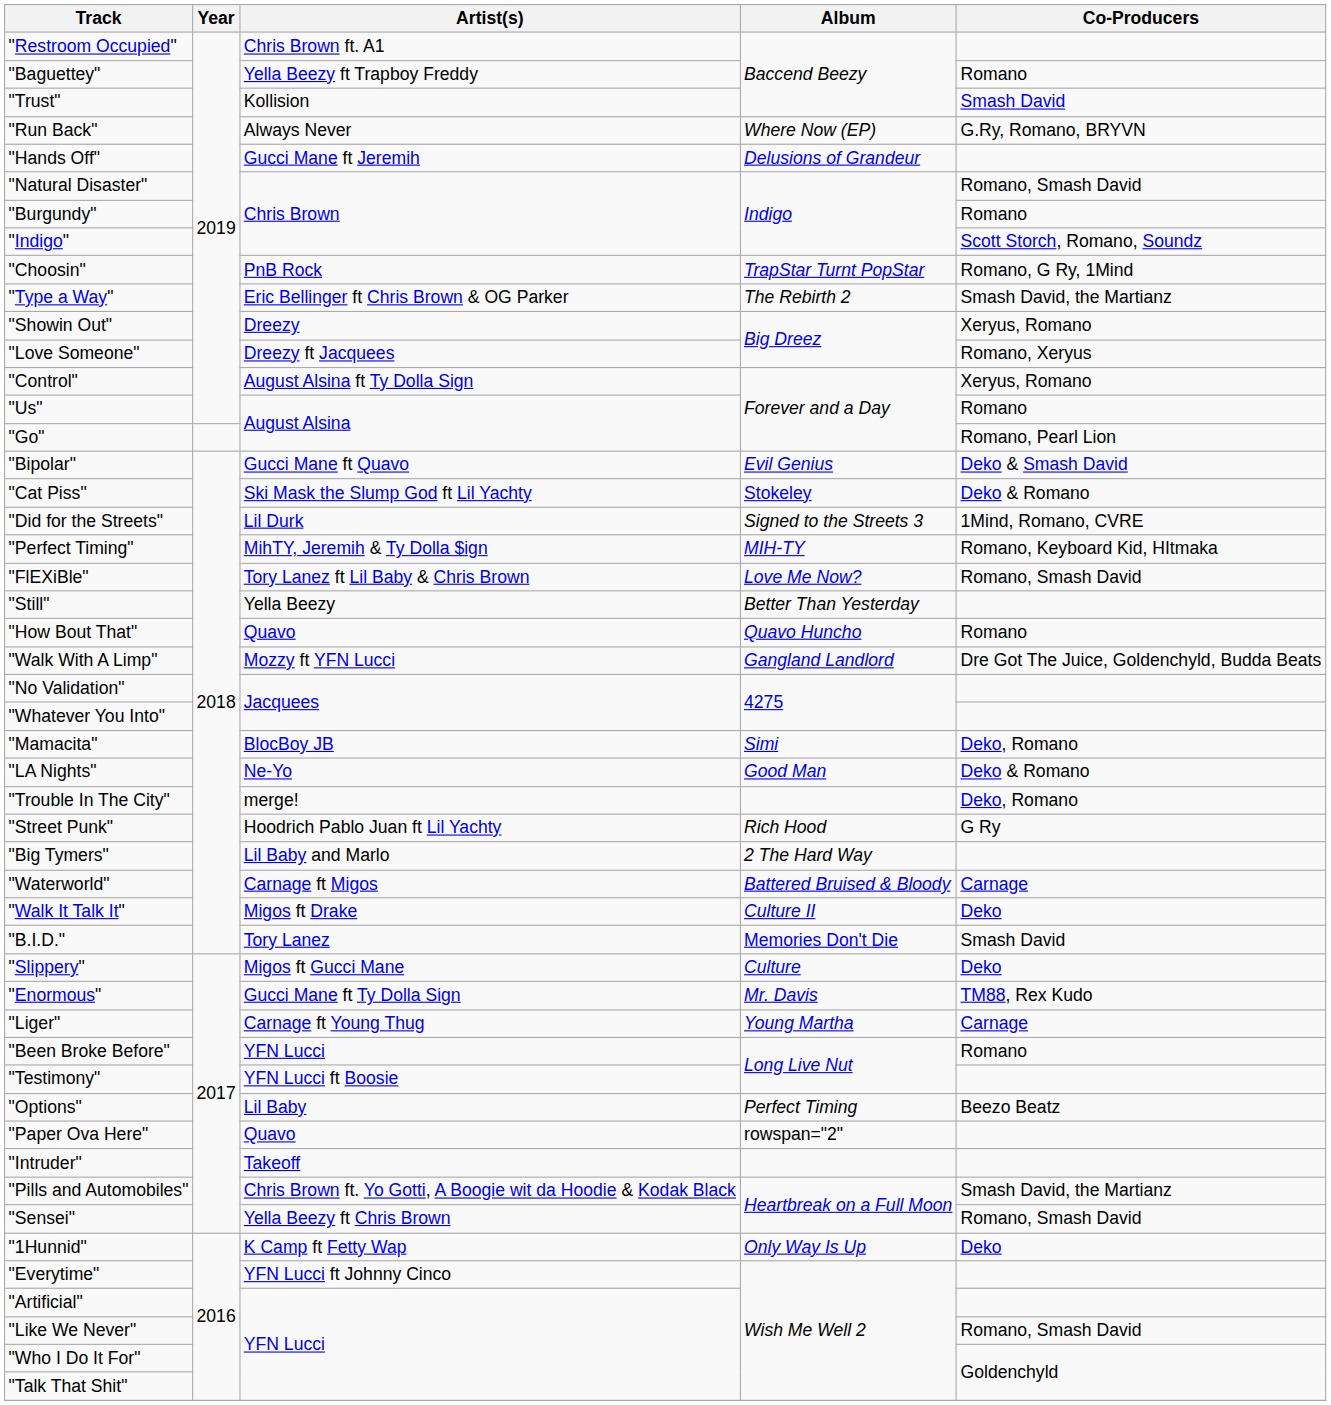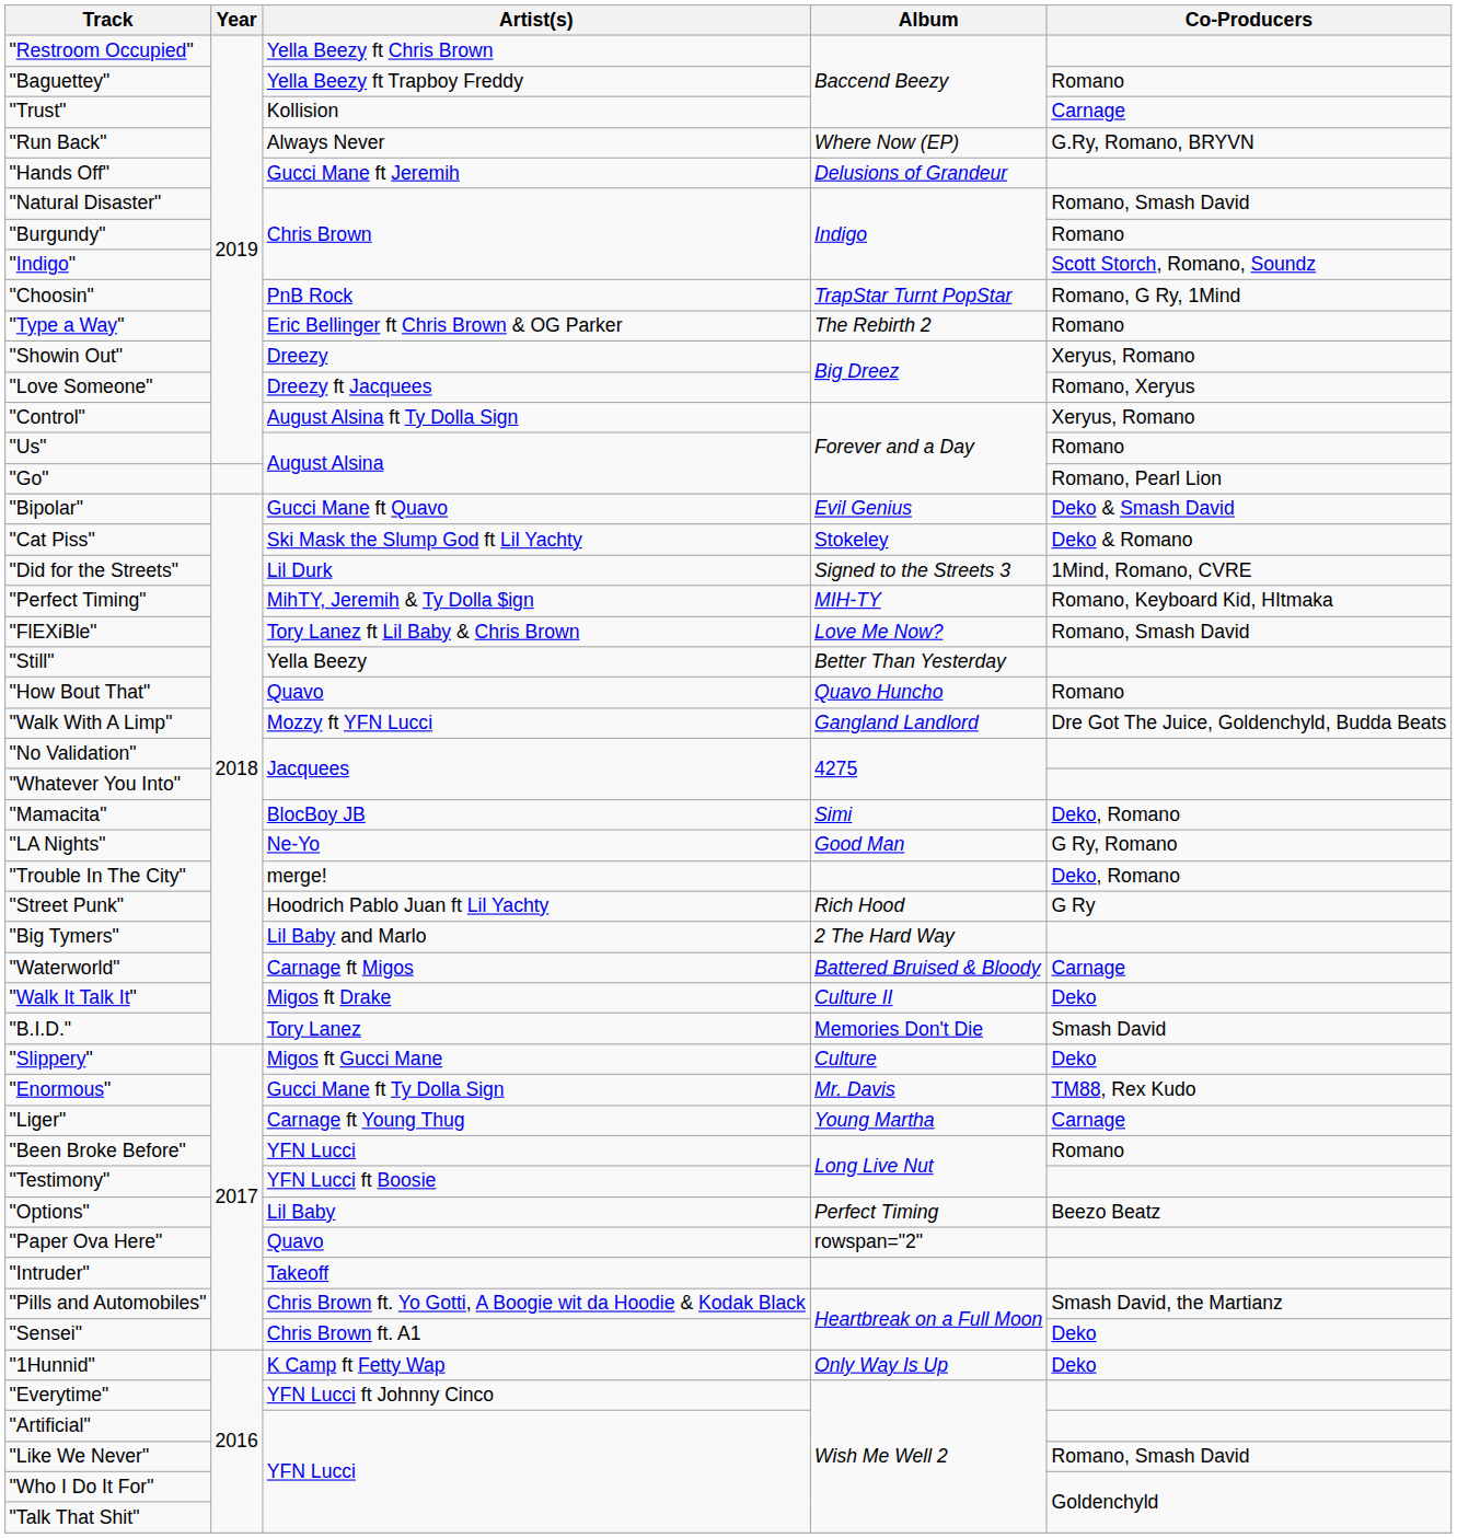"Restroom Occupied" | Artist(s): Chris Brown ft. A1 -> Yella Beezy ft Chris Brown
"Trust" | Co-Producers: Smash David -> Carnage
"Type a Way" | Co-Producers: Smash David, the Martianz -> Romano
"LA Nights" | Co-Producers: Deko & Romano -> G Ry, Romano
"Sensei" | Artist(s): Yella Beezy ft Chris Brown -> Chris Brown ft. A1
"Sensei" | Co-Producers: Romano, Smash David -> Deko
